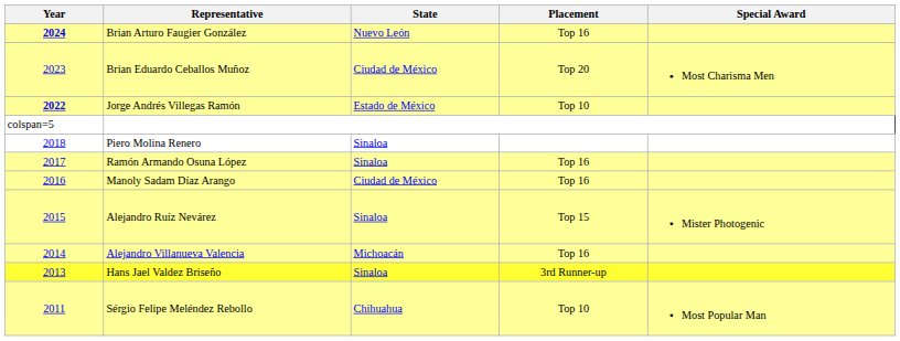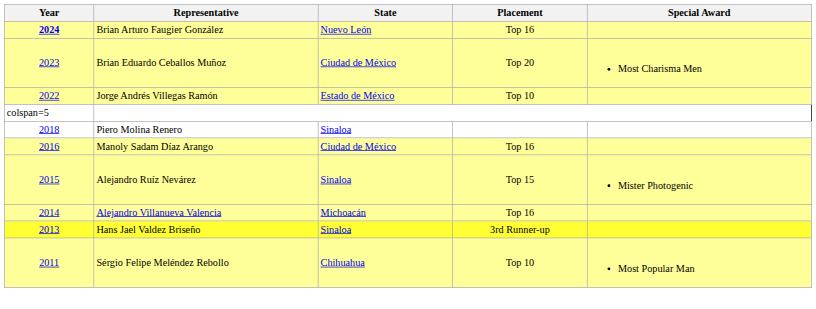Jorge Andrés Villegas Ramón | Year: bold -> normal
- row: 2017 | Ramón Armando Osuna López | Sinaloa | Top 16
